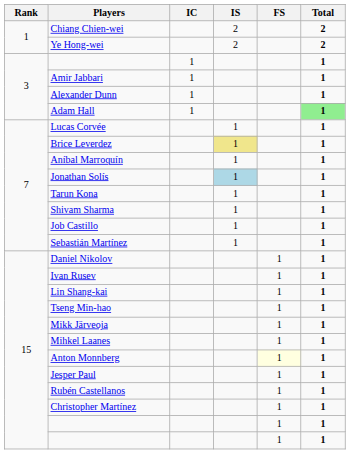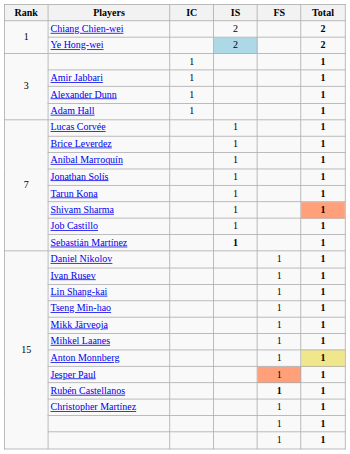Ye Hong-wei | IS: no background -> lightblue background
Adam Hall | Total: lightgreen background -> no background
Brice Leverdez | IS: khaki background -> no background
Jonathan Solís | IS: lightblue background -> no background
Shivam Sharma | Total: no background -> lightsalmon background
Sebastián Martínez | IS: normal -> bold
Anton Monnberg | FS: lightyellow background -> no background
Anton Monnberg | Total: no background -> khaki background
Jesper Paul | FS: no background -> lightsalmon background
Rubén Castellanos | FS: normal -> bold
